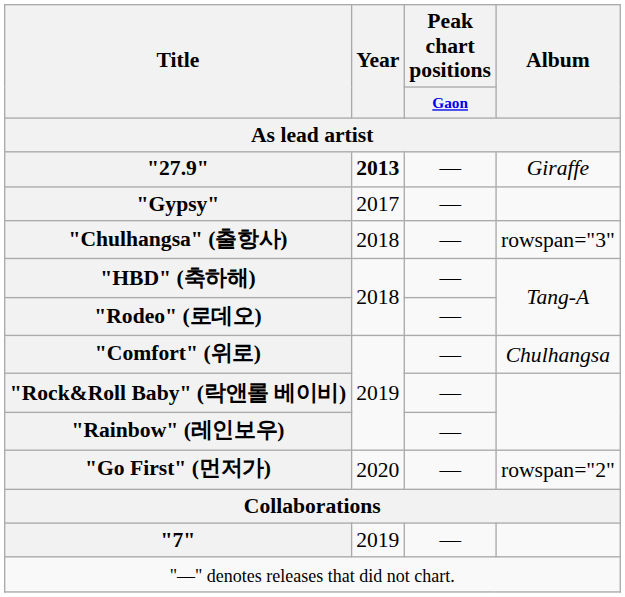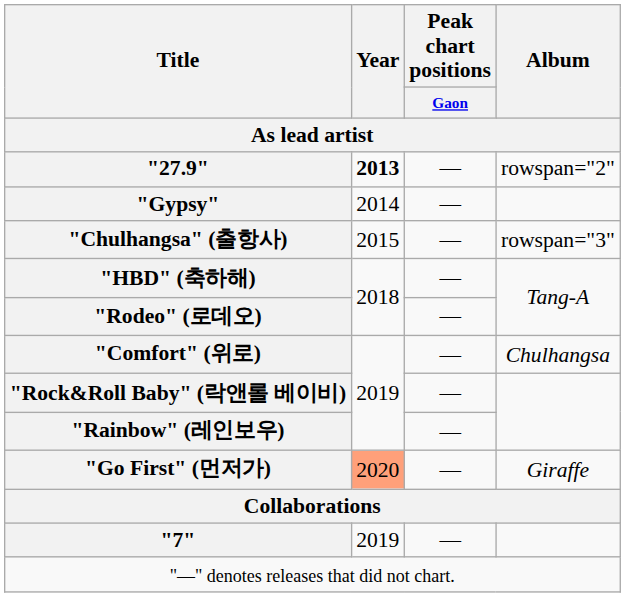"27.9" | Album: Giraffe -> rowspan="2"
"Gypsy" | Year: 2017 -> 2014
"Chulhangsa" (출항사) | Year: 2018 -> 2015
"Go First" (먼저가) | Year: no background -> lightsalmon background
"Go First" (먼저가) | Album: rowspan="2" -> Giraffe
